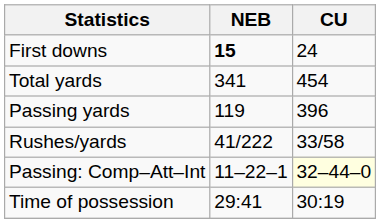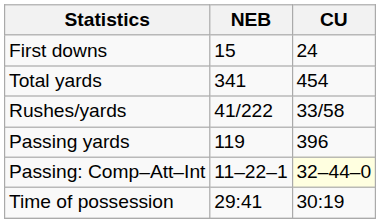First downs | NEB: bold -> normal
rows swapped: Rushes/yards <-> Passing yards
